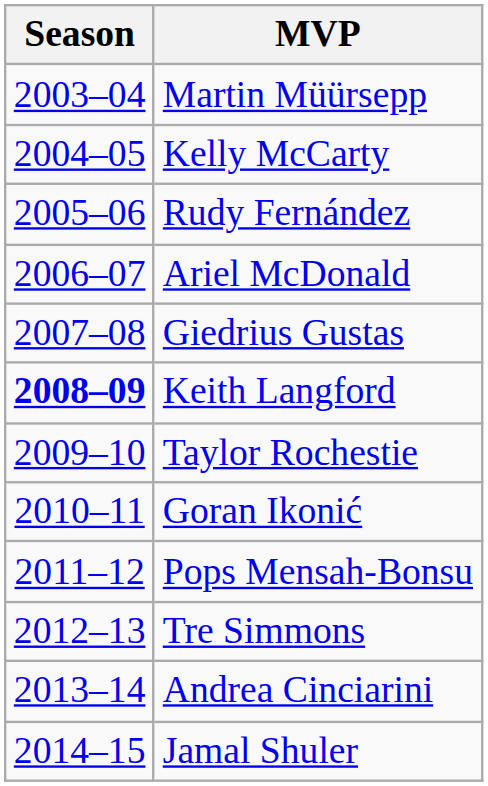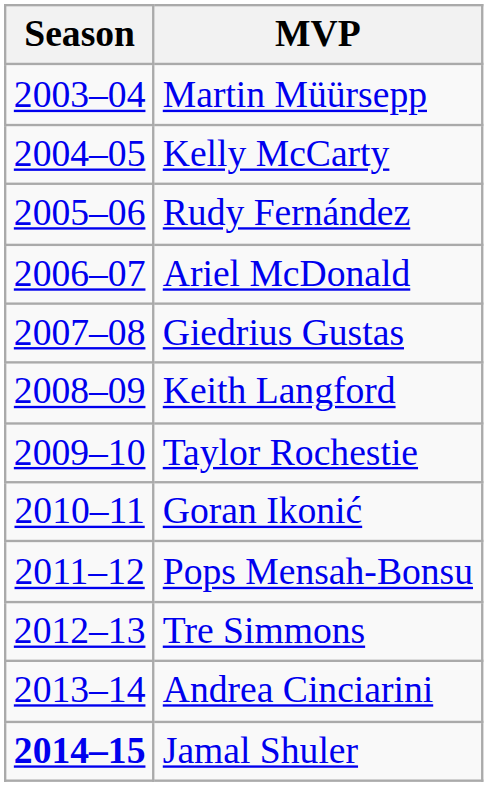Keith Langford | Season: bold -> normal
Jamal Shuler | Season: normal -> bold
